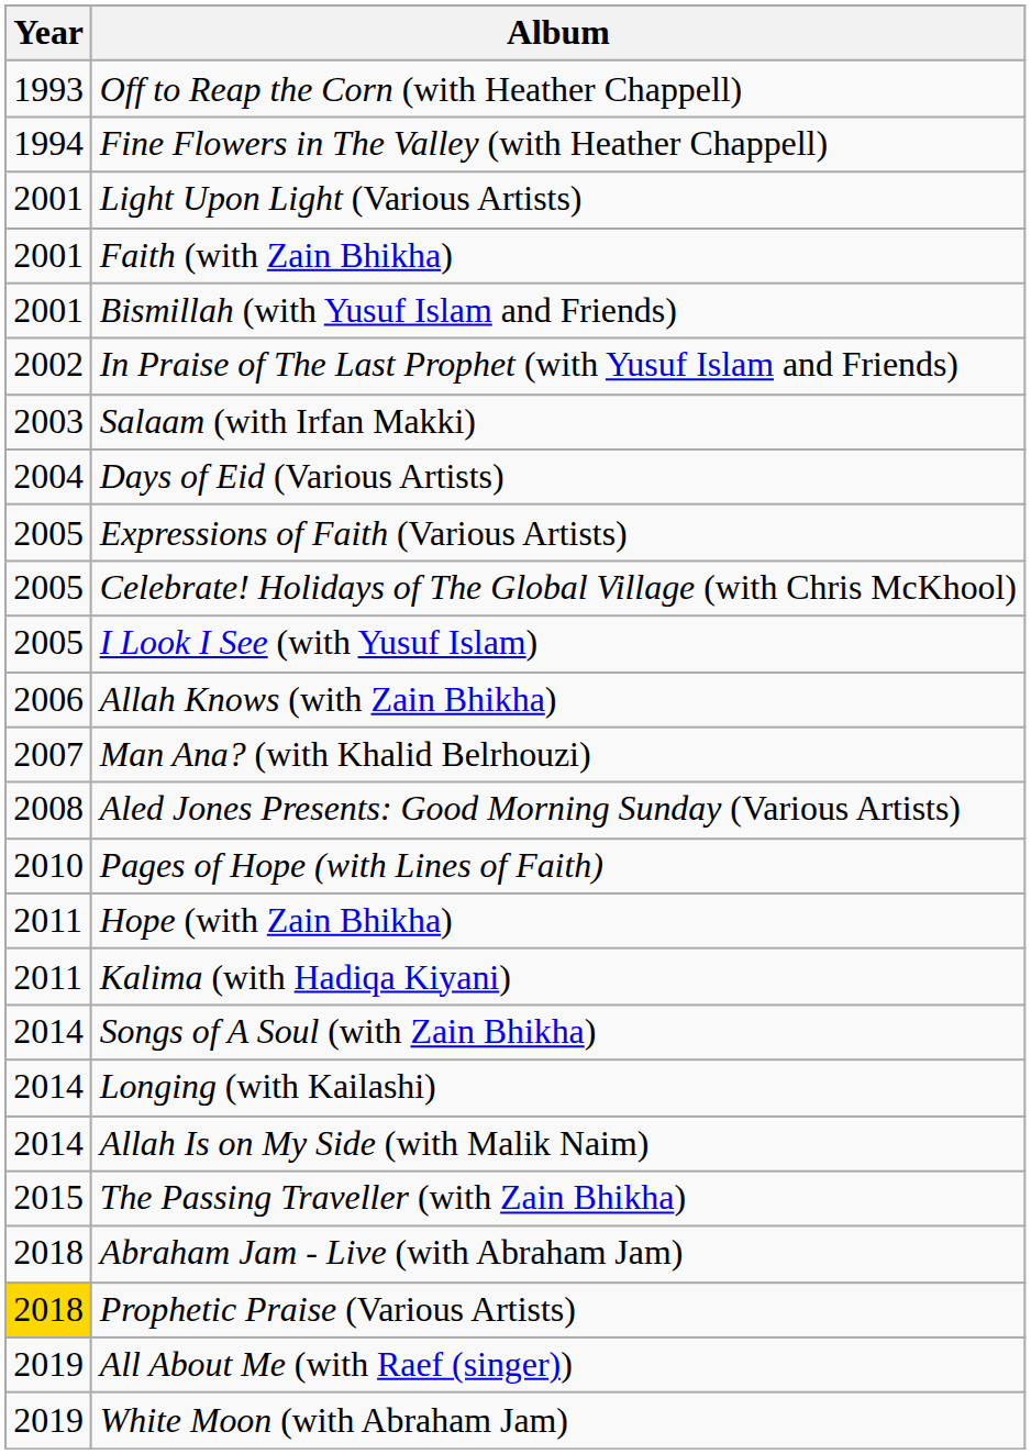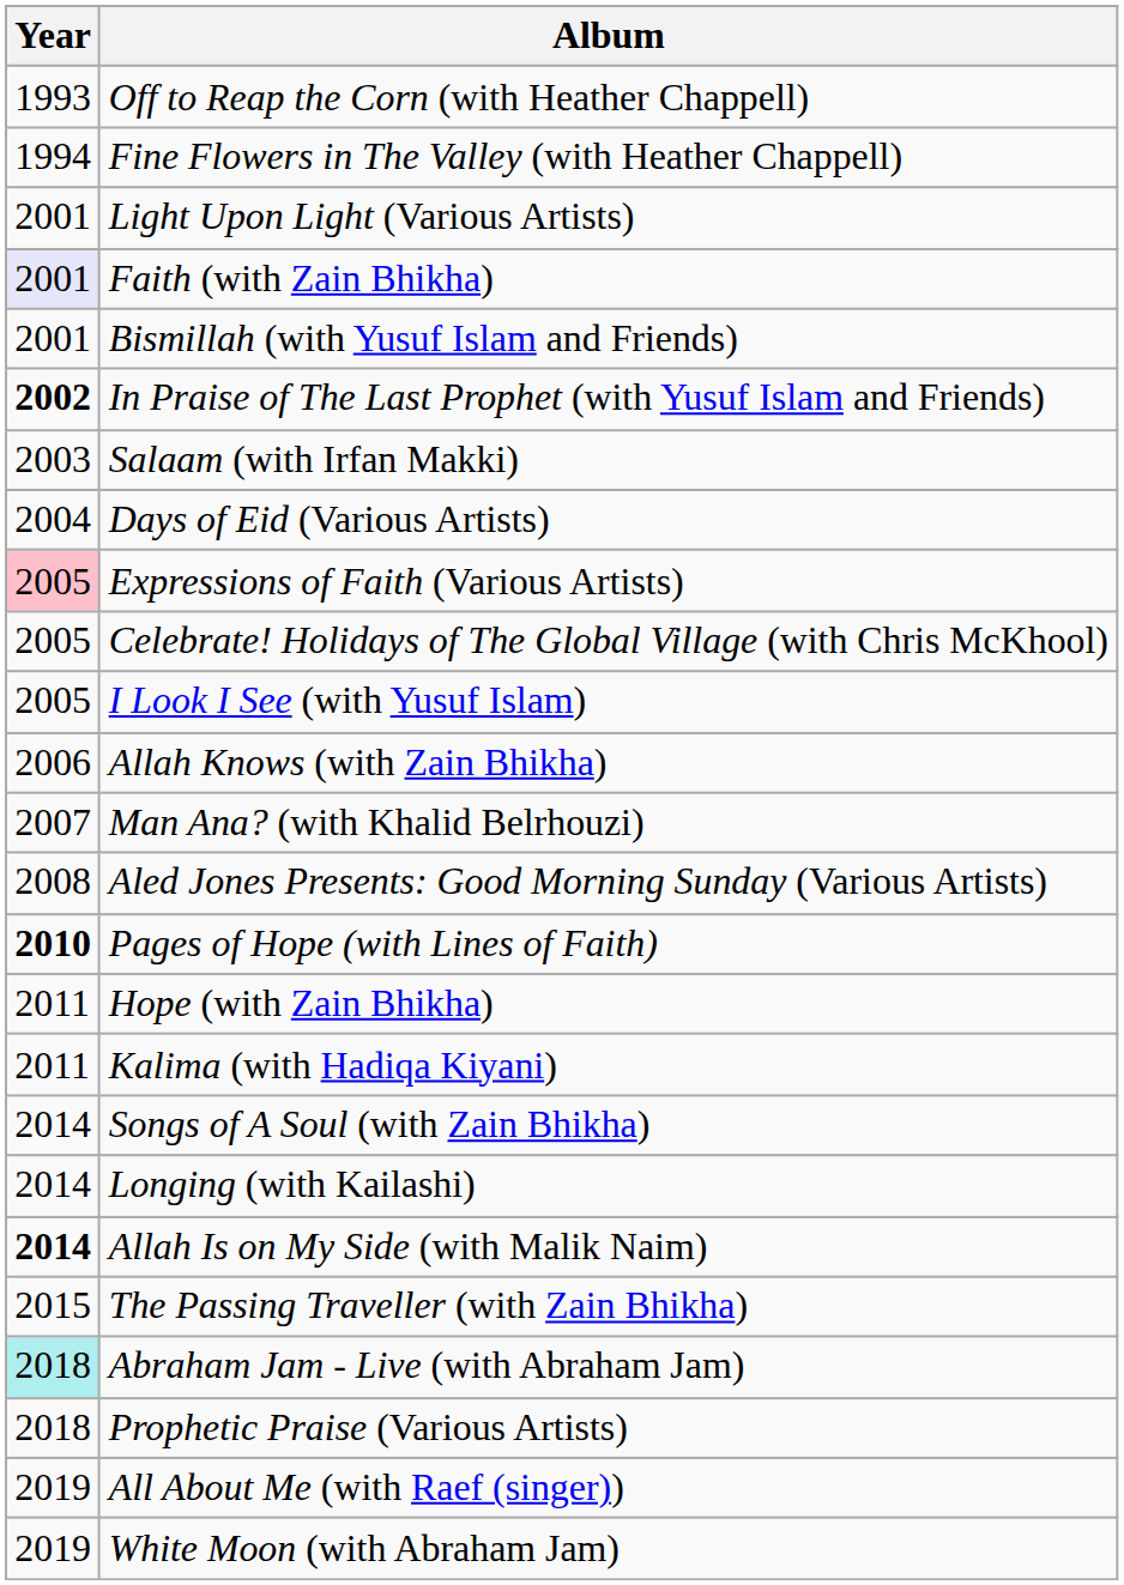Faith (with Zain Bhikha) | Year: no background -> lavender background
In Praise of The Last Prophet (with Yusuf Islam and Friends) | Year: normal -> bold
Expressions of Faith (Various Artists) | Year: no background -> pink background
Pages of Hope (with Lines of Faith) | Year: normal -> bold
Allah Is on My Side (with Malik Naim) | Year: normal -> bold
Abraham Jam - Live (with Abraham Jam) | Year: no background -> paleturquoise background
Prophetic Praise (Various Artists) | Year: gold background -> no background
